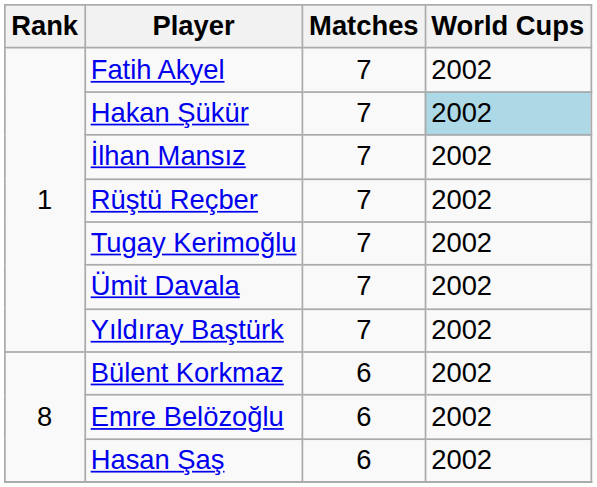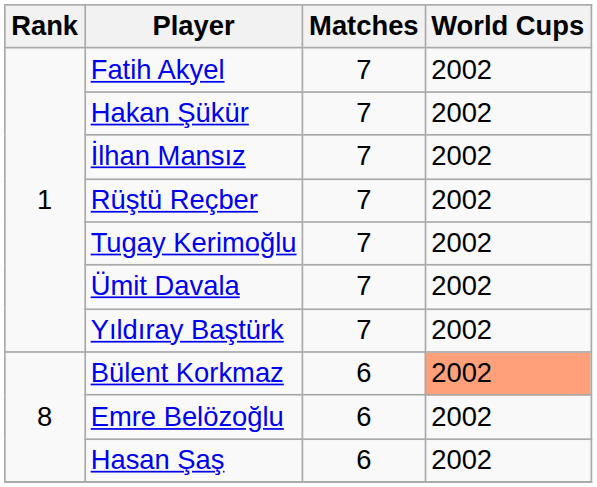Hakan Şükür | World Cups: lightblue background -> no background
Bülent Korkmaz | World Cups: no background -> lightsalmon background
